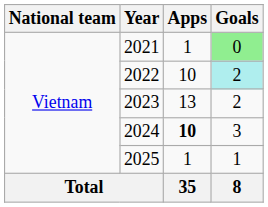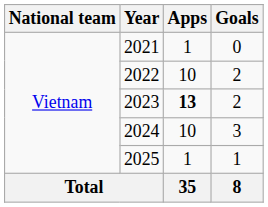2021 | Goals: lightgreen background -> no background
2022 | Goals: paleturquoise background -> no background
2023 | Apps: normal -> bold
2024 | Apps: bold -> normal
